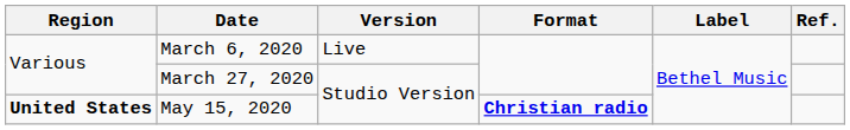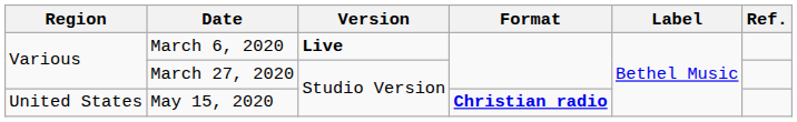March 6, 2020 | Version: normal -> bold
May 15, 2020 | Region: bold -> normal
